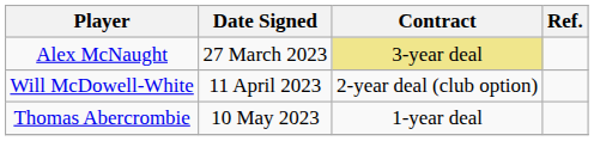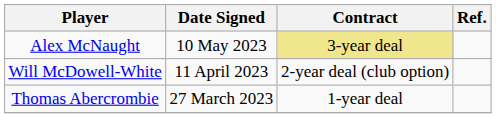Alex McNaught | Date Signed: 27 March 2023 -> 10 May 2023
Thomas Abercrombie | Date Signed: 10 May 2023 -> 27 March 2023
